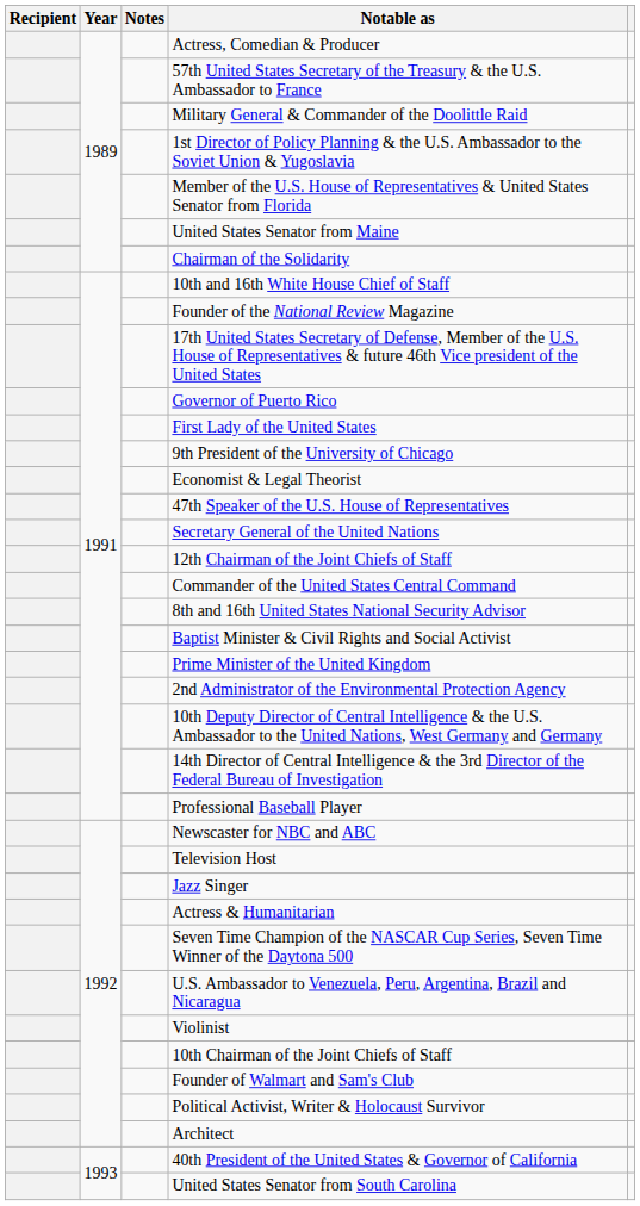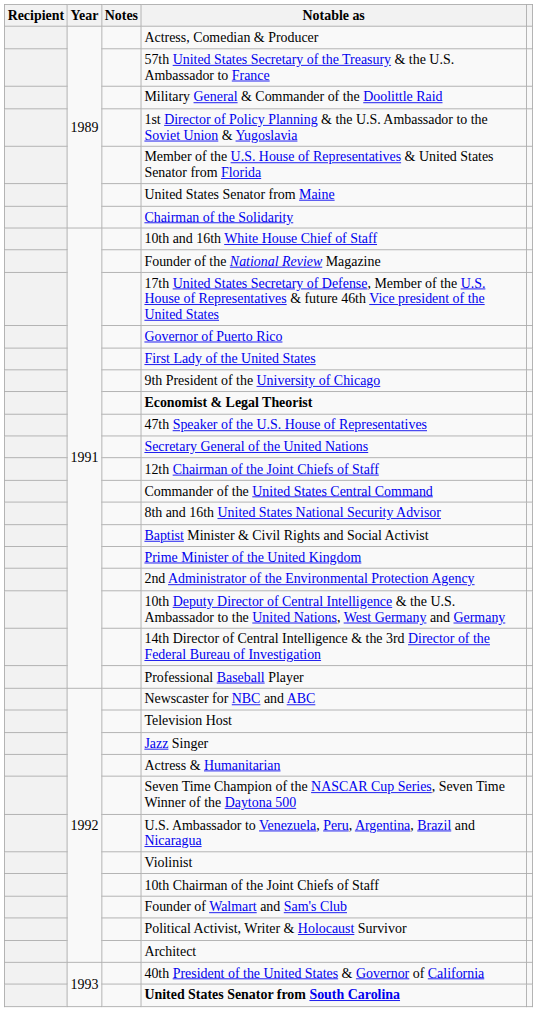Economist & Legal Theorist | Notable as: normal -> bold
United States Senator from South Carolina | Notable as: normal -> bold
